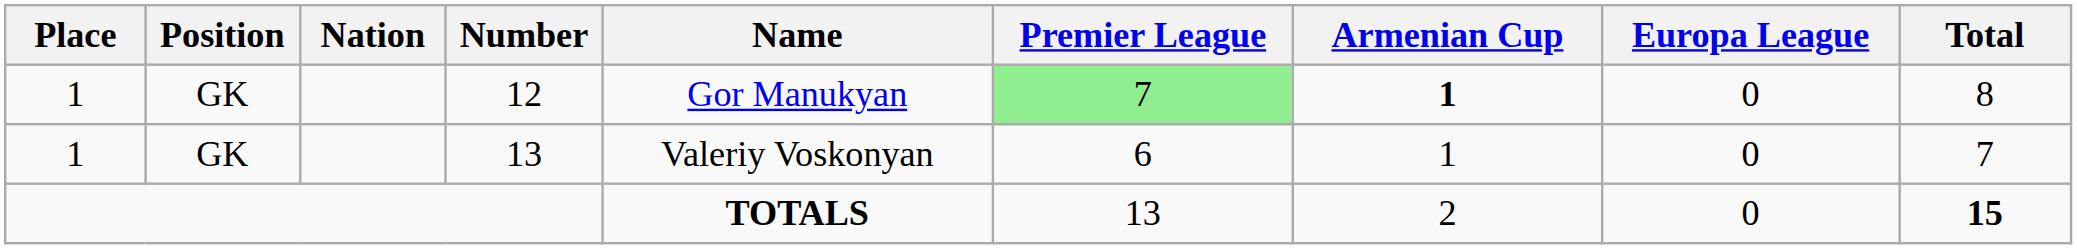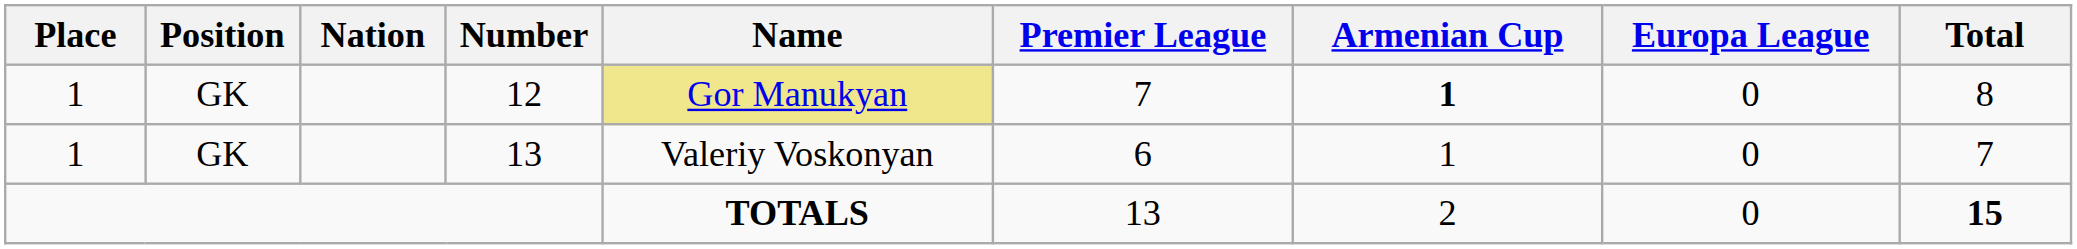12 | Name: no background -> khaki background
12 | Premier League: lightgreen background -> no background
